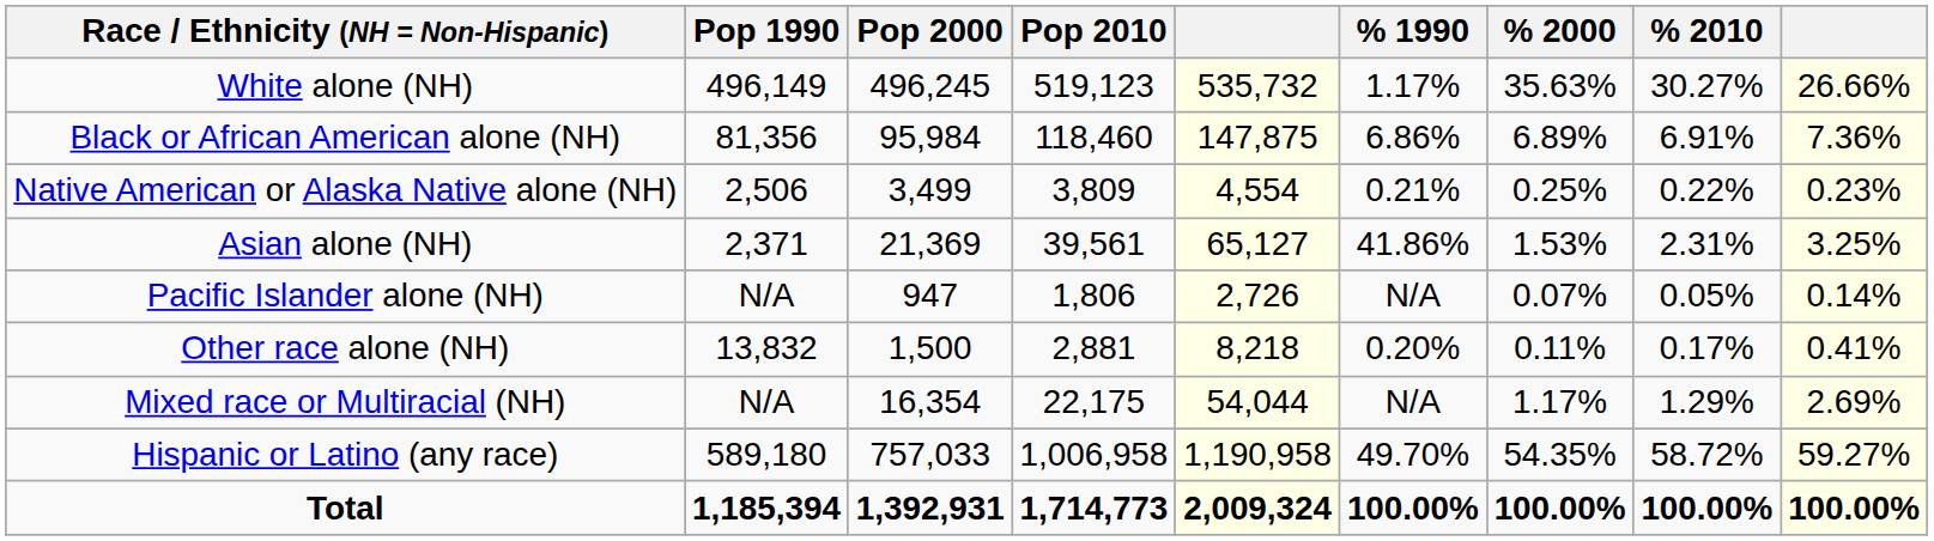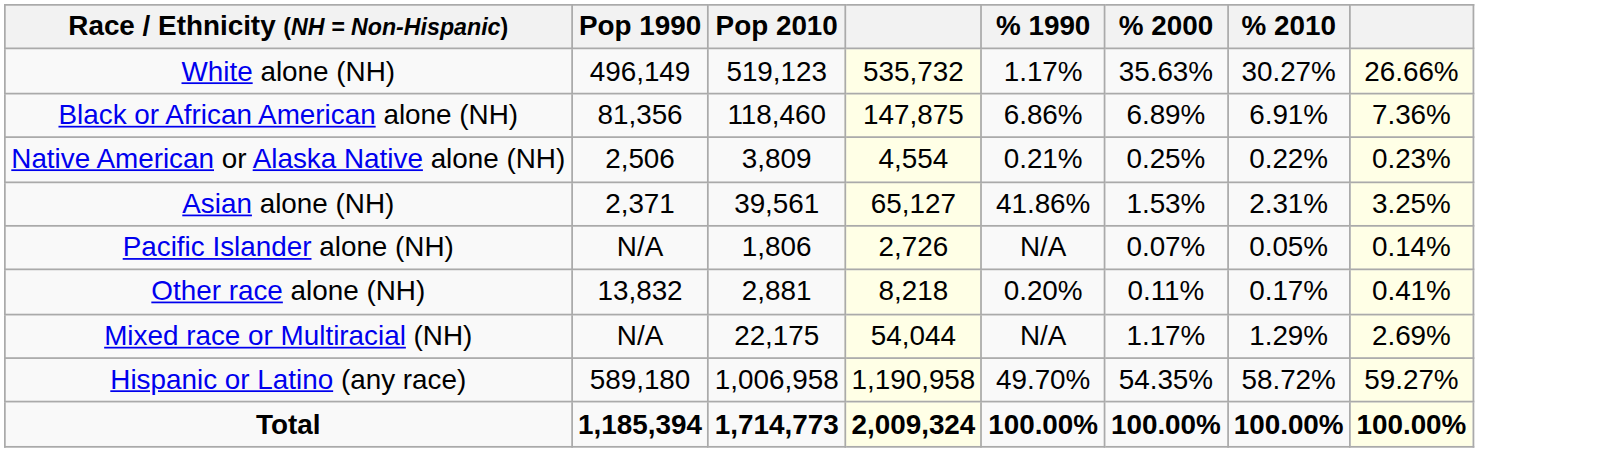- column: Pop 2000 | 496,245 | 95,984 | 3,499 | 21,369 | 947 | 1,500 | 16,354 | 757,033 | 1,392,931
